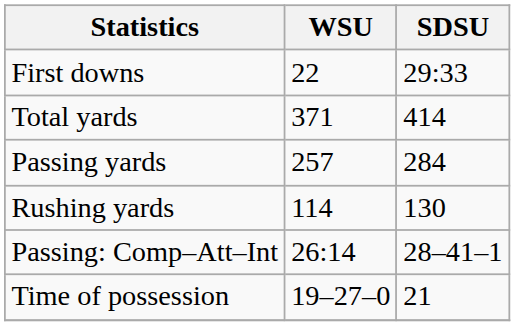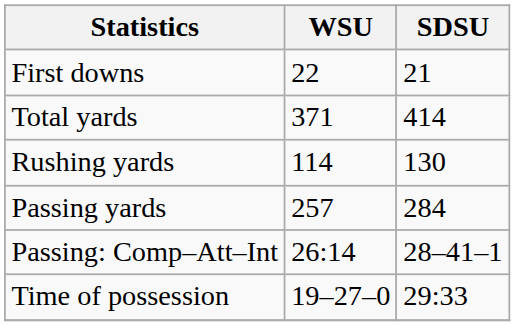First downs | SDSU: 29:33 -> 21
rows swapped: Rushing yards <-> Passing yards
Time of possession | SDSU: 21 -> 29:33
